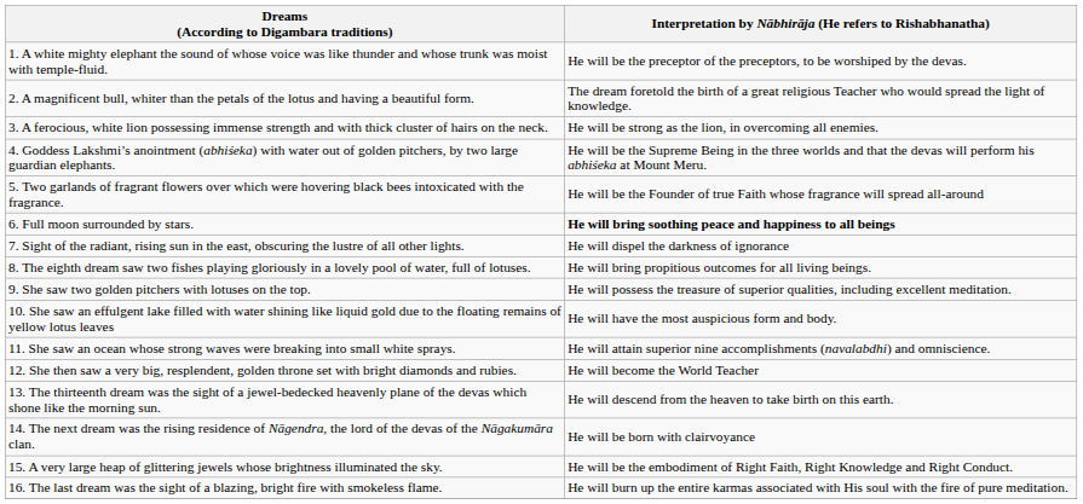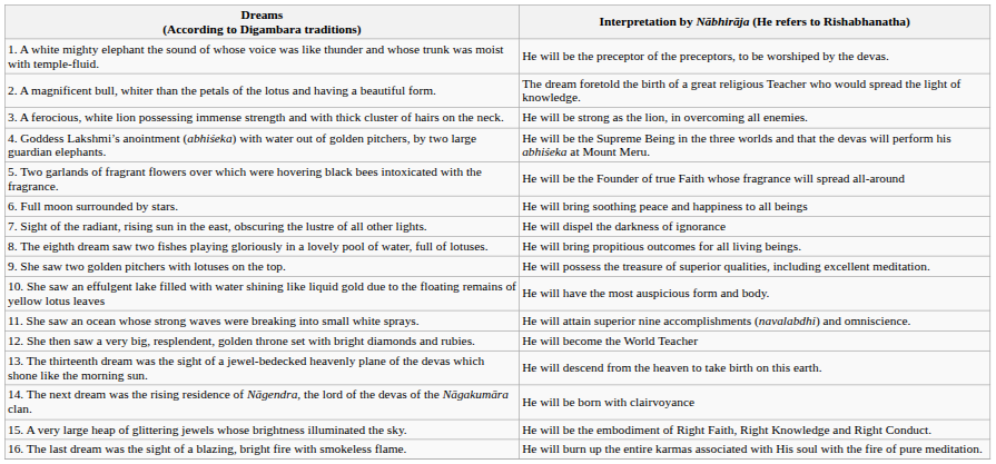6. Full moon surrounded by stars. | Interpretation by Nābhirāja (He refers to Rishabhanatha): bold -> normal
